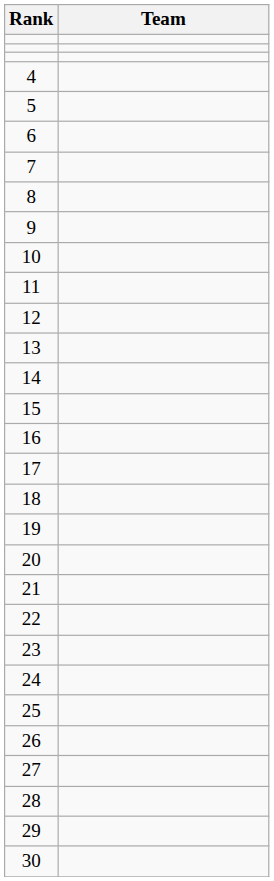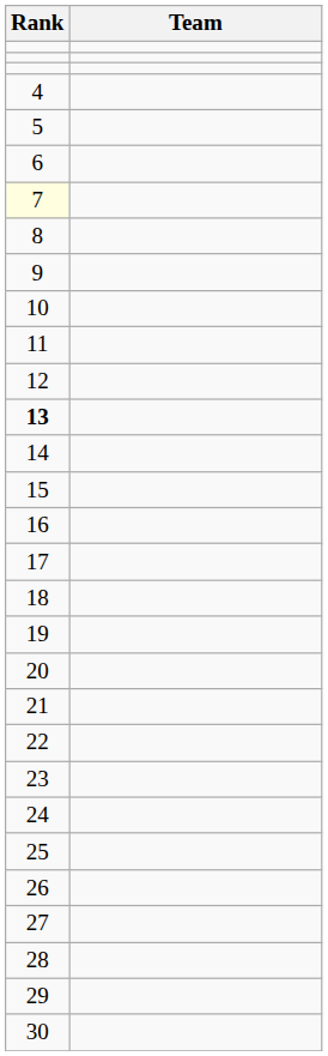row 8 | Rank: no background -> lightyellow background
row 14 | Rank: normal -> bold
